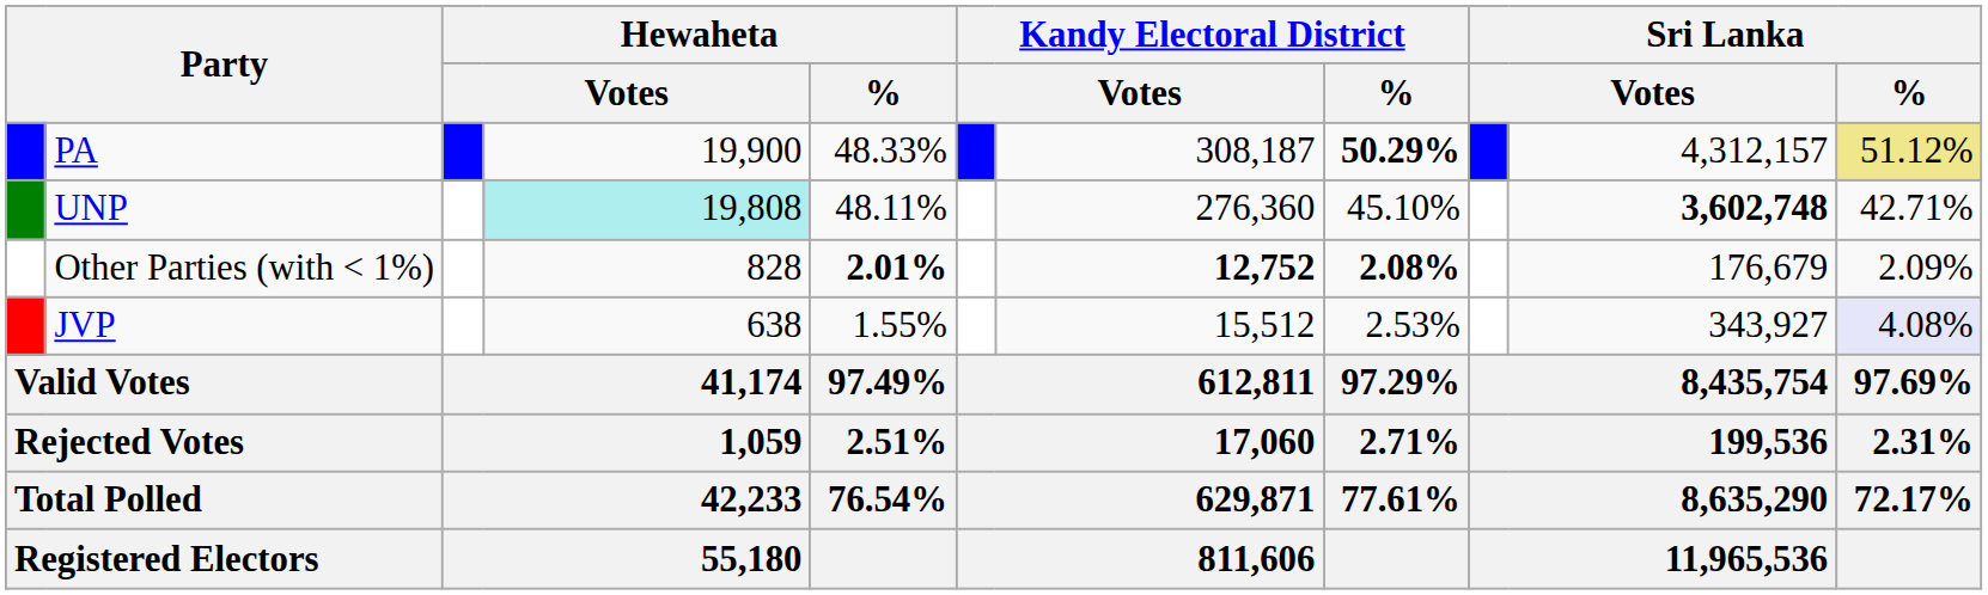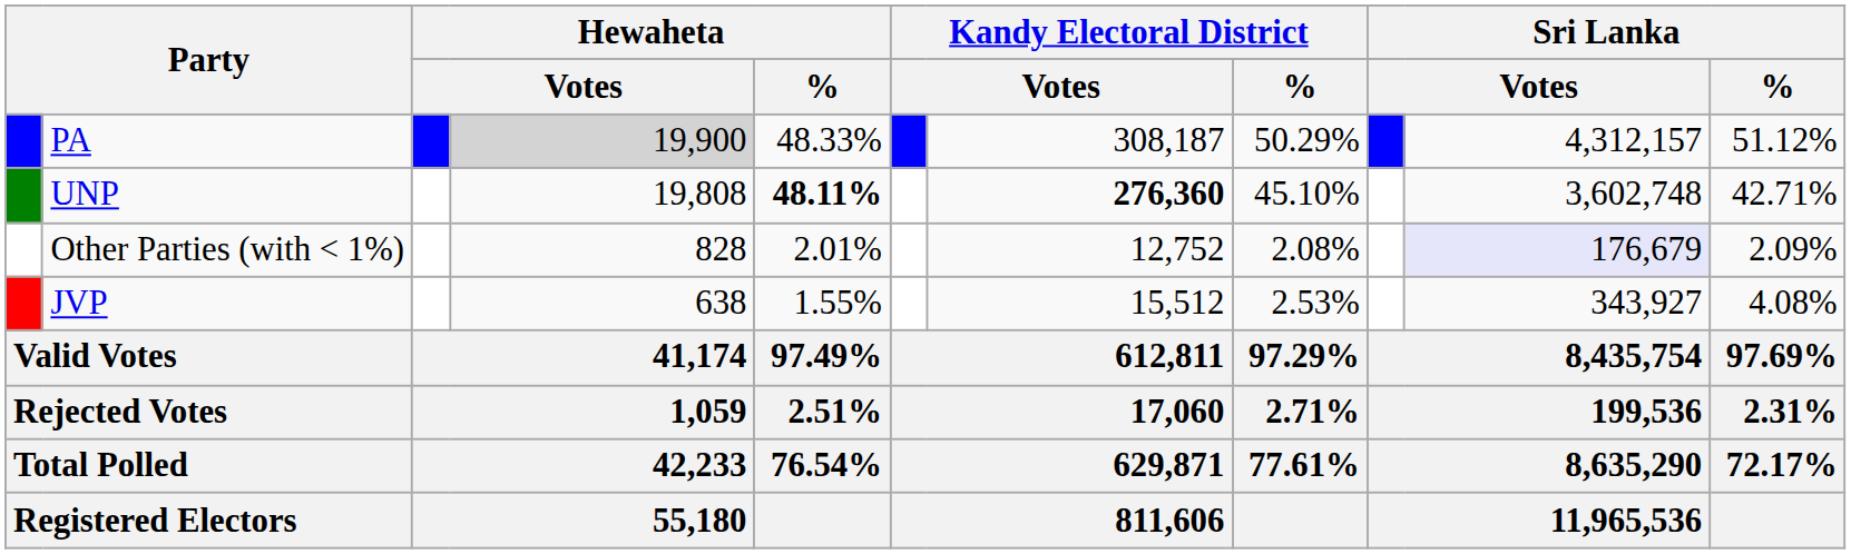PA | column 4: no background -> lightgrey background
PA | Kandy Electoral District / %: bold -> normal
PA | Sri Lanka / %: khaki background -> no background
UNP | column 4: paleturquoise background -> no background
UNP | Hewaheta / %: normal -> bold
UNP | column 7: normal -> bold
UNP | column 10: bold -> normal
Other Parties (with < 1%) | Hewaheta / %: bold -> normal
Other Parties (with < 1%) | column 7: bold -> normal
Other Parties (with < 1%) | Kandy Electoral District / %: bold -> normal
Other Parties (with < 1%) | column 10: no background -> lavender background
JVP | Sri Lanka / %: lavender background -> no background
